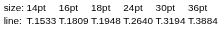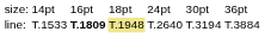line: | column 3: normal -> bold
line: | column 4: no background -> khaki background
